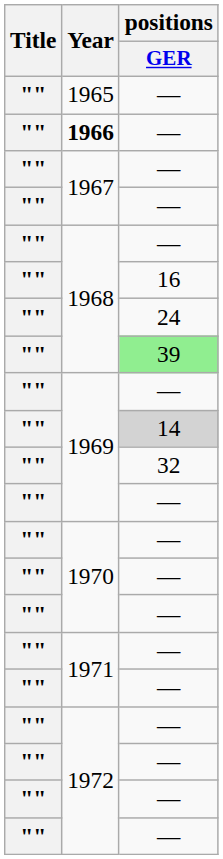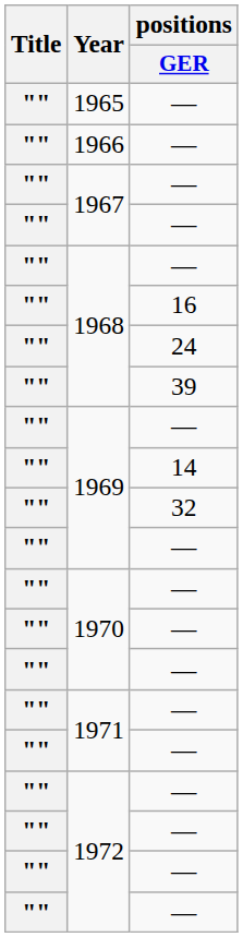1966 | Year: bold -> normal
1968 / 39 | positions / GER: lightgreen background -> no background
1969 / 14 | positions / GER: lightgrey background -> no background
